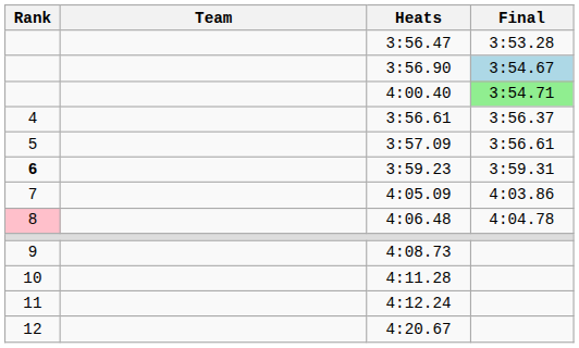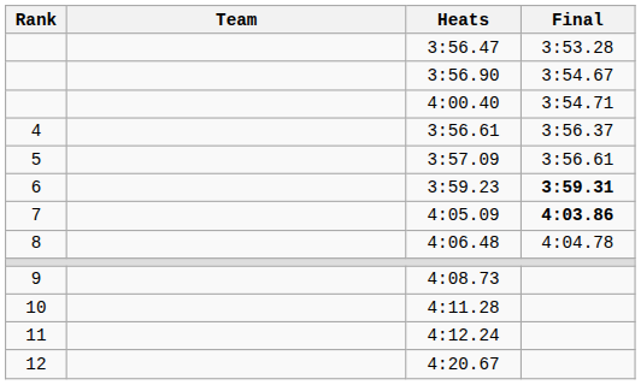3:56.90 | Final: lightblue background -> no background
4:00.40 | Final: lightgreen background -> no background
3:59.23 | Rank: bold -> normal
3:59.23 | Final: normal -> bold
4:05.09 | Final: normal -> bold
4:06.48 | Rank: pink background -> no background
